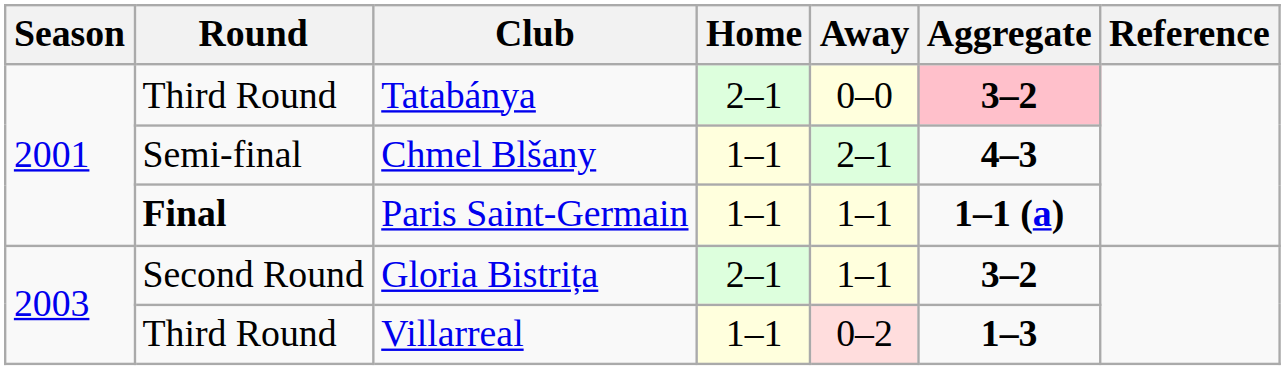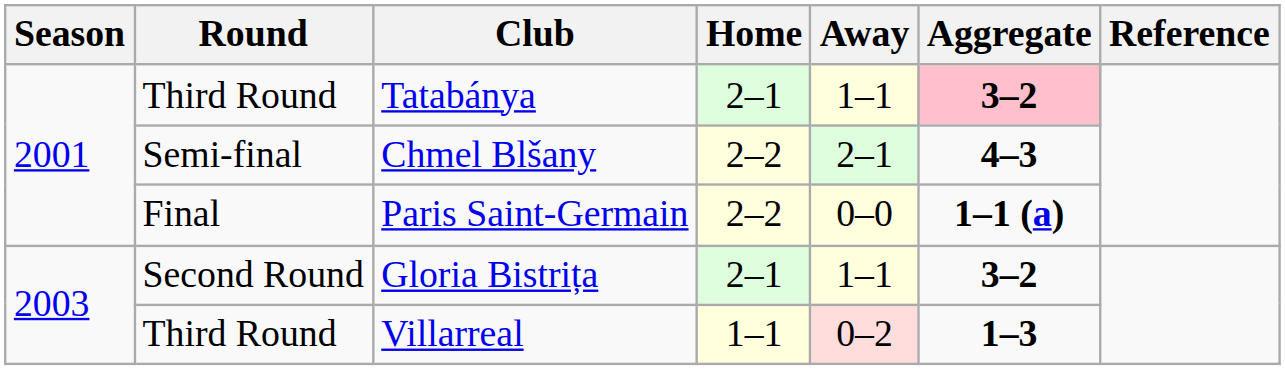Tatabánya | Away: 0–0 -> 1–1
Chmel Blšany | Home: 1–1 -> 2–2
Paris Saint-Germain | Round: bold -> normal
Paris Saint-Germain | Home: 1–1 -> 2–2
Paris Saint-Germain | Away: 1–1 -> 0–0
